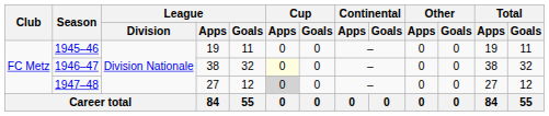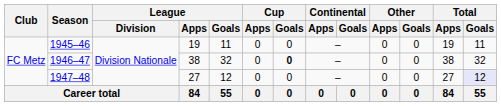1946–47 | Cup / Apps: lightyellow background -> no background
1946–47 | Cup / Goals: normal -> bold
1947–48 | Cup / Apps: lightgrey background -> no background
1947–48 | Total / Goals: no background -> lavender background
